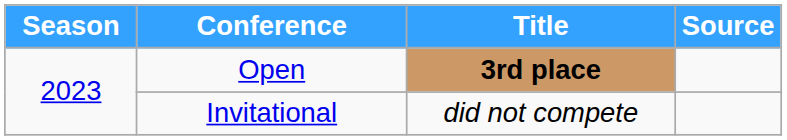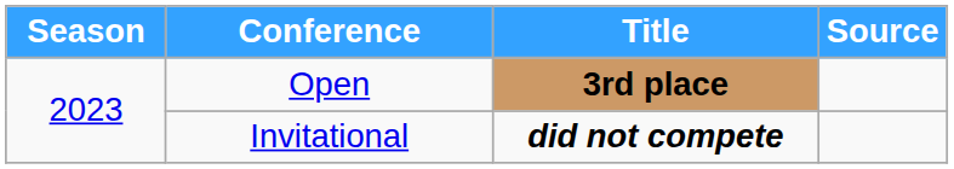Invitational | Title: normal -> bold
